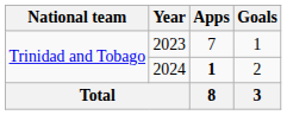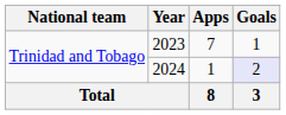2024 | Apps: bold -> normal
2024 | Goals: no background -> lavender background
